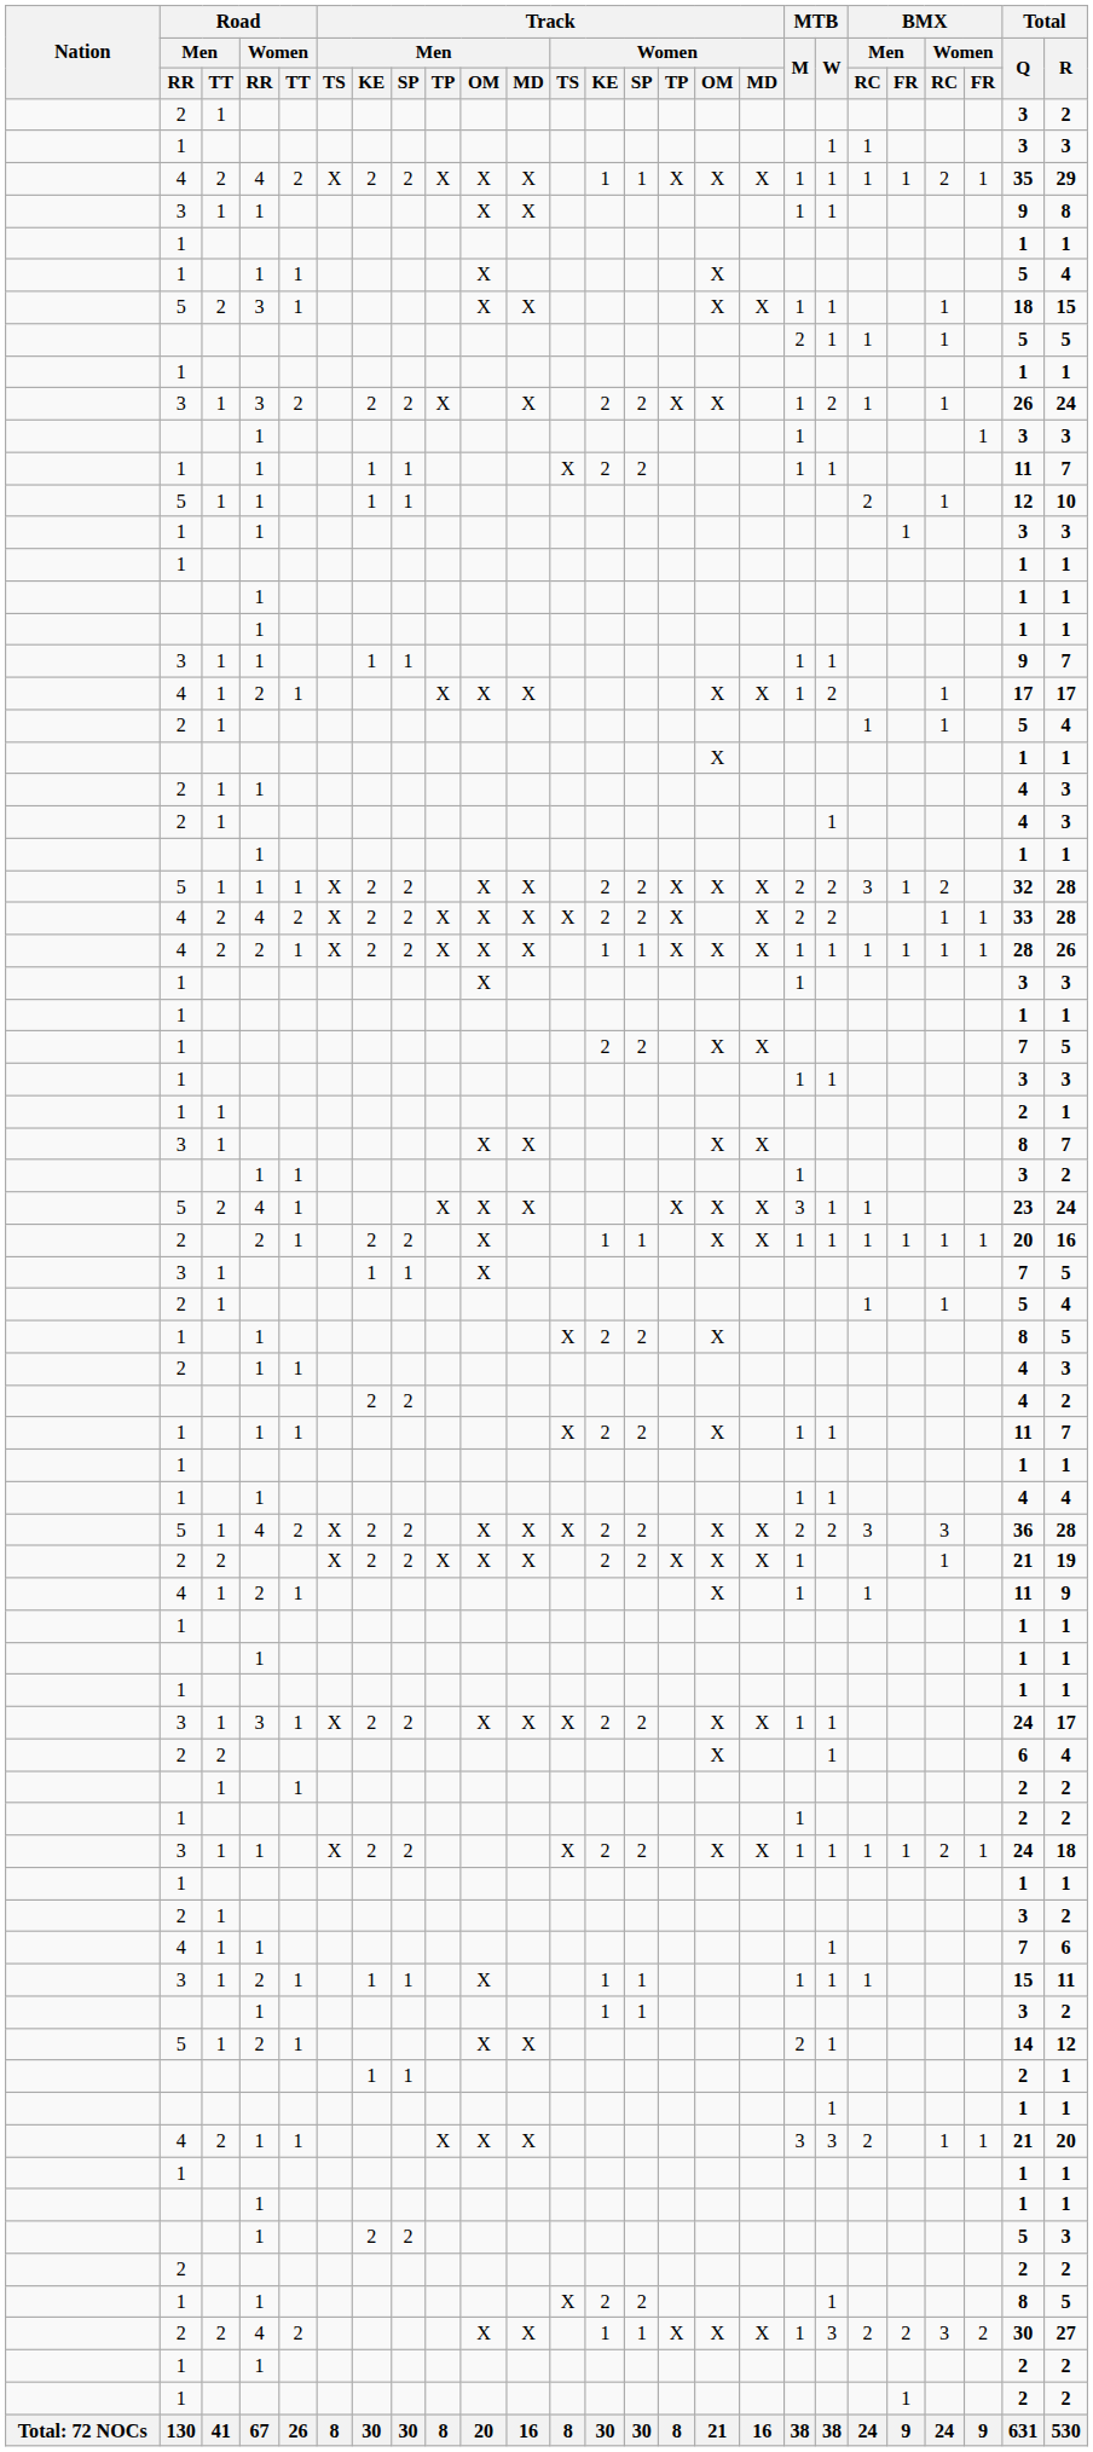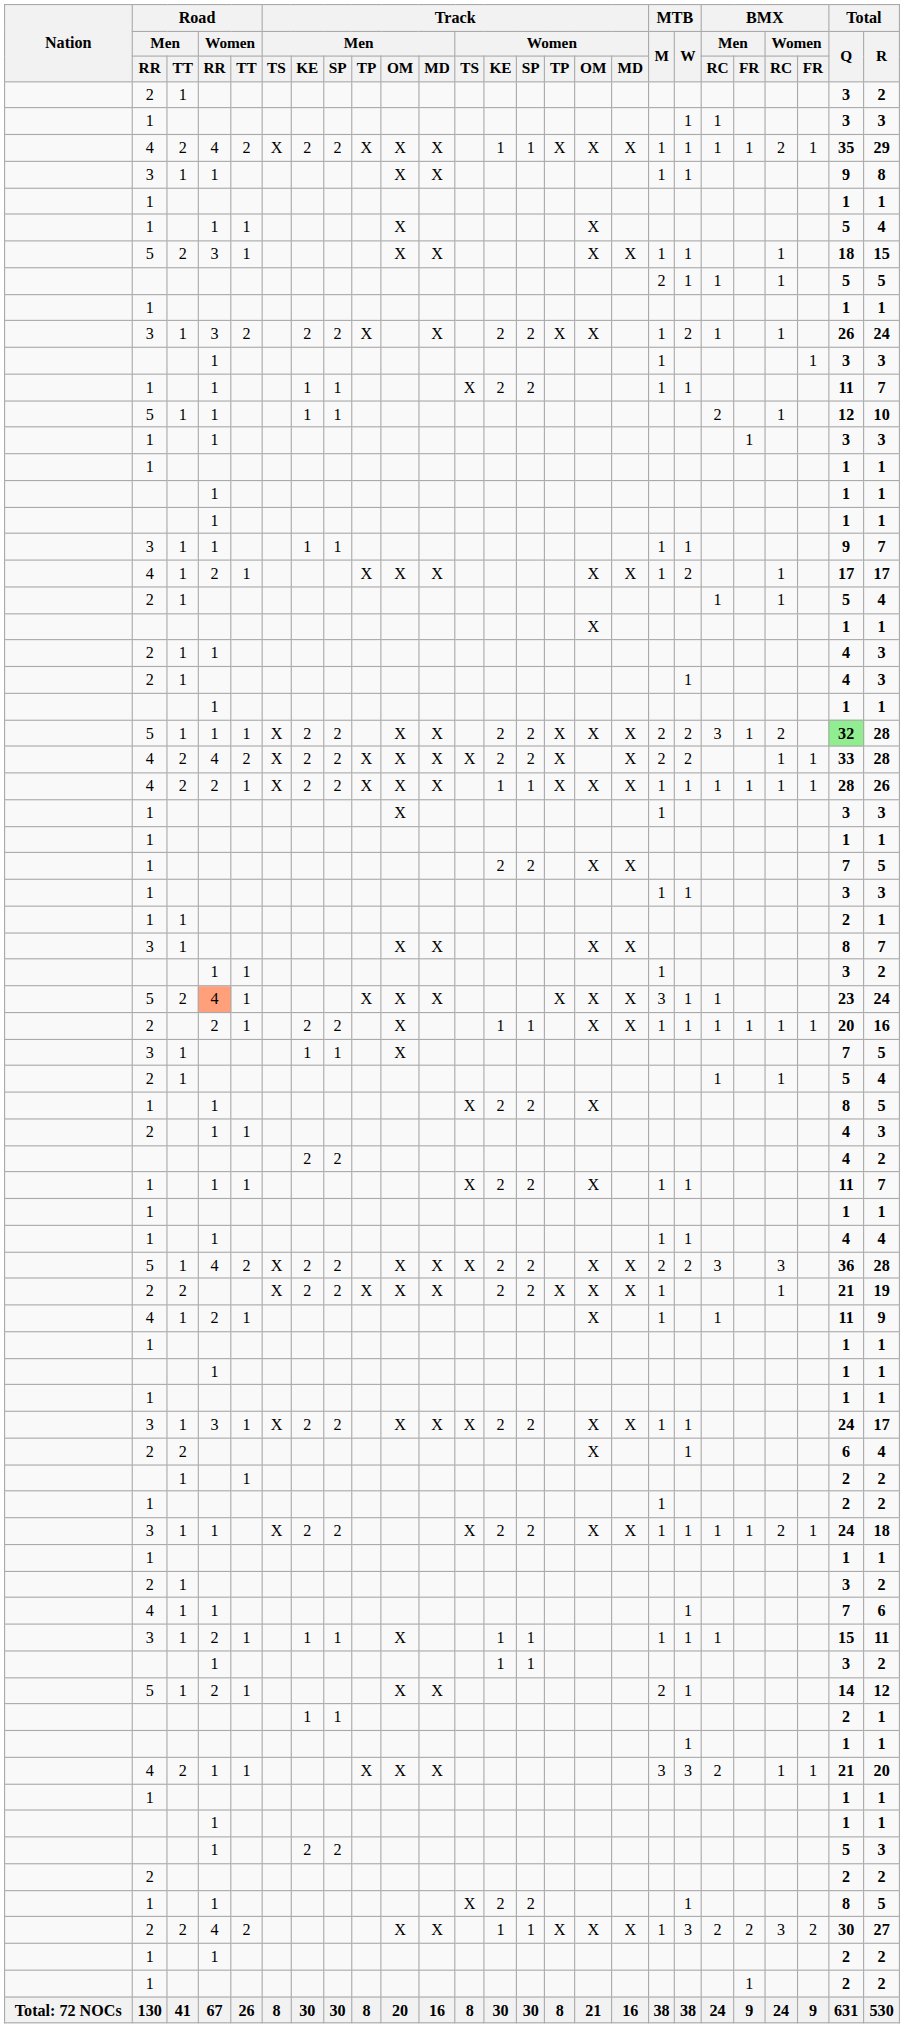row 28 | Total / Q: no background -> lightgreen background
row 38 | Road / Women / RR: no background -> lightsalmon background
